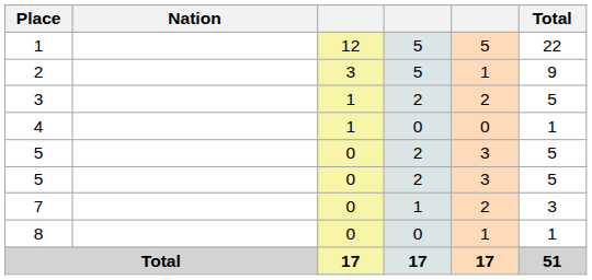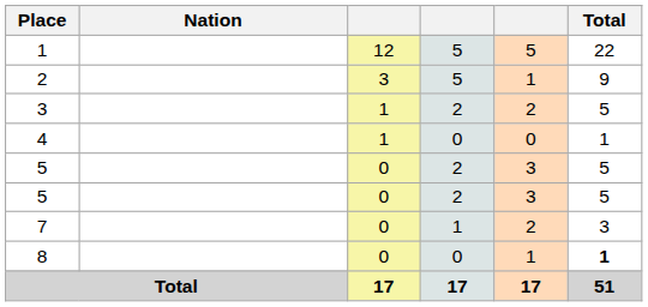8 | Total: normal -> bold
